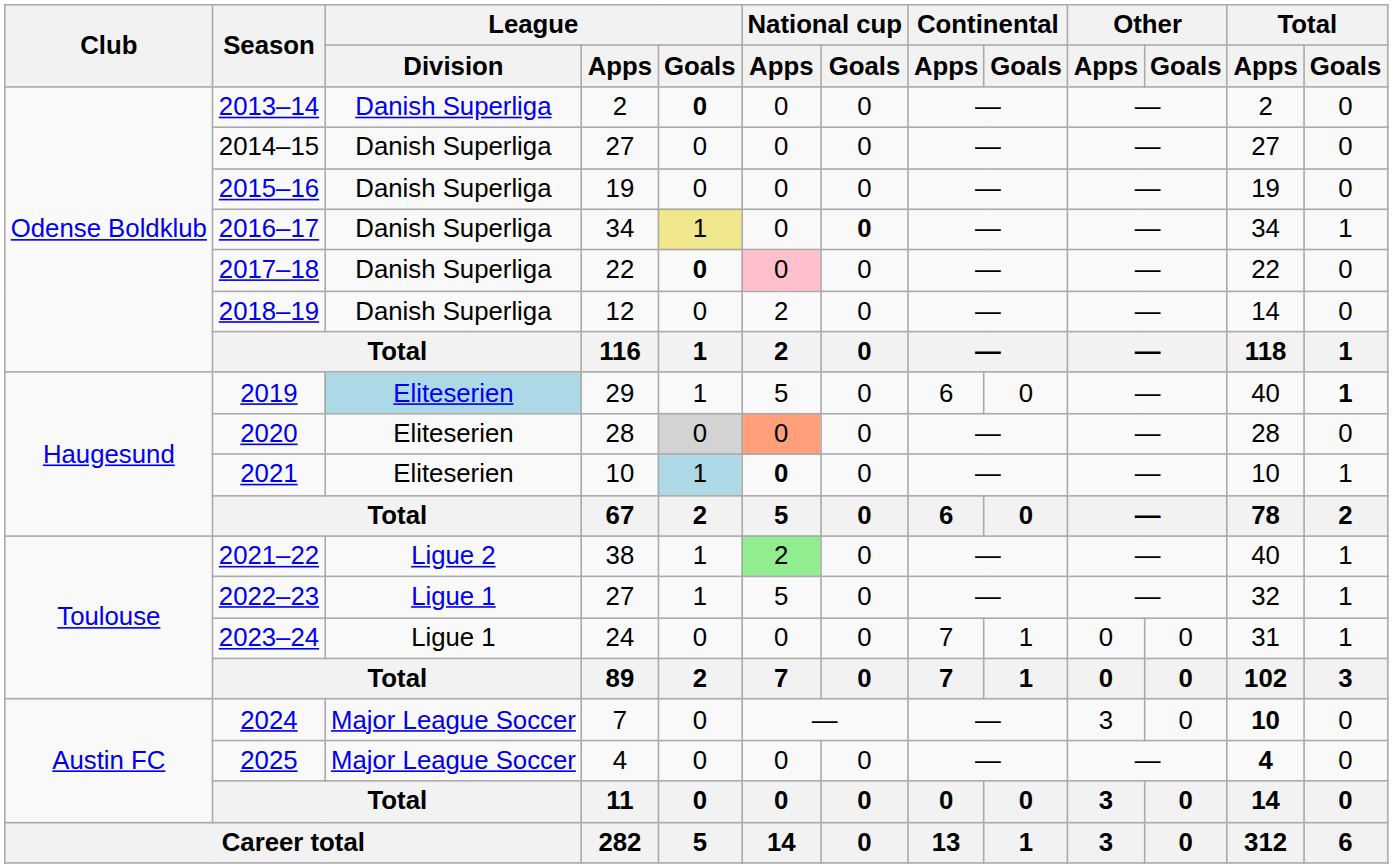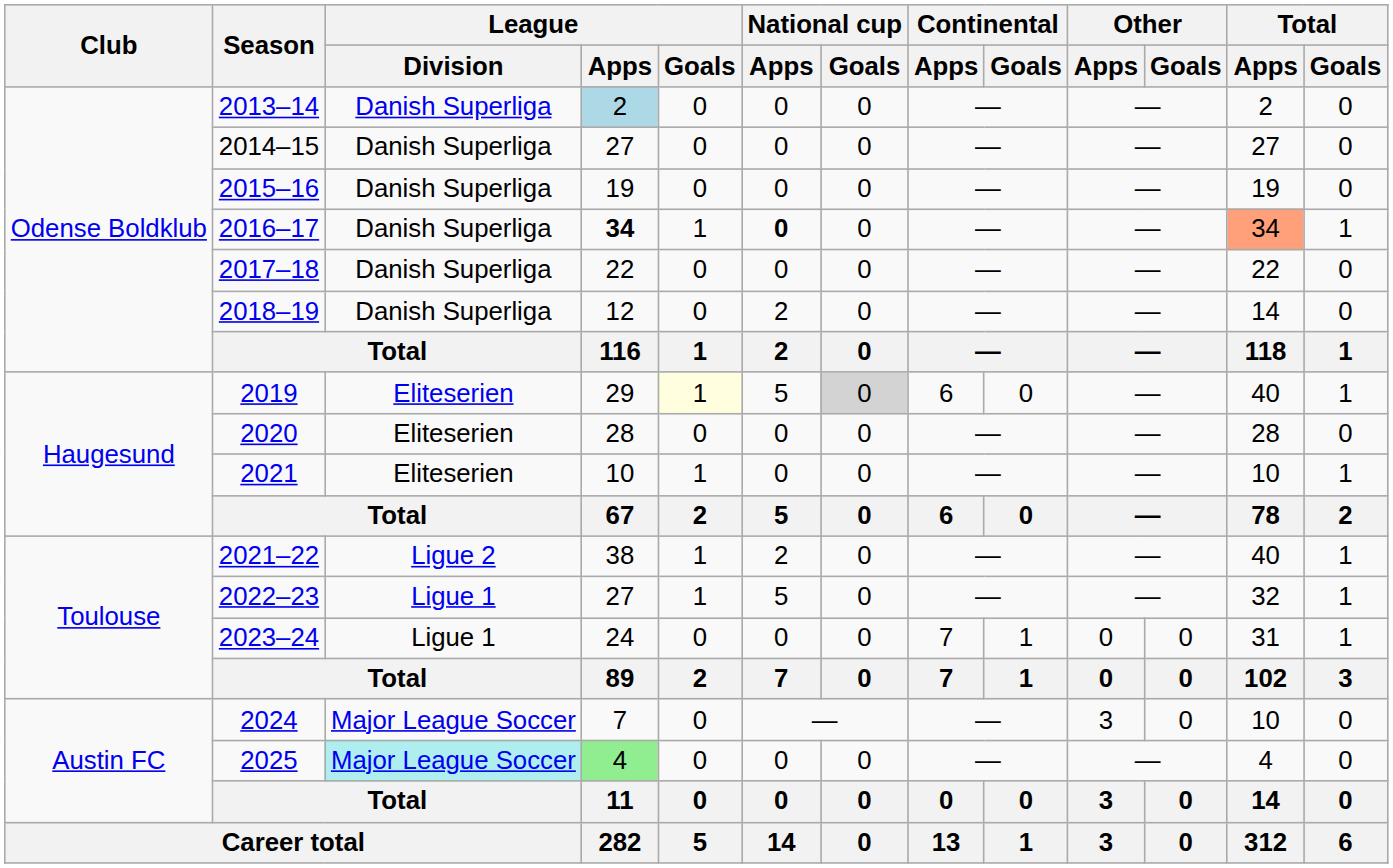2013–14 | League / Apps: no background -> lightblue background
2013–14 | League / Goals: bold -> normal
2016–17 | League / Apps: normal -> bold
2016–17 | League / Goals: khaki background -> no background
2016–17 | National cup / Apps: normal -> bold
2016–17 | National cup / Goals: bold -> normal
2016–17 | Total / Apps: no background -> lightsalmon background
2017–18 | League / Goals: bold -> normal
2017–18 | National cup / Apps: pink background -> no background
2019 | League / Division: lightblue background -> no background
2019 | League / Goals: no background -> lightyellow background
2019 | National cup / Goals: no background -> lightgrey background
2019 | Total / Goals: bold -> normal
2020 | League / Goals: lightgrey background -> no background
2020 | National cup / Apps: lightsalmon background -> no background
2021 | League / Goals: lightblue background -> no background
2021 | National cup / Apps: bold -> normal
2021–22 | National cup / Apps: lightgreen background -> no background
2024 | Total / Apps: bold -> normal
2025 | League / Division: no background -> paleturquoise background
2025 | League / Apps: no background -> lightgreen background
2025 | Total / Apps: bold -> normal
